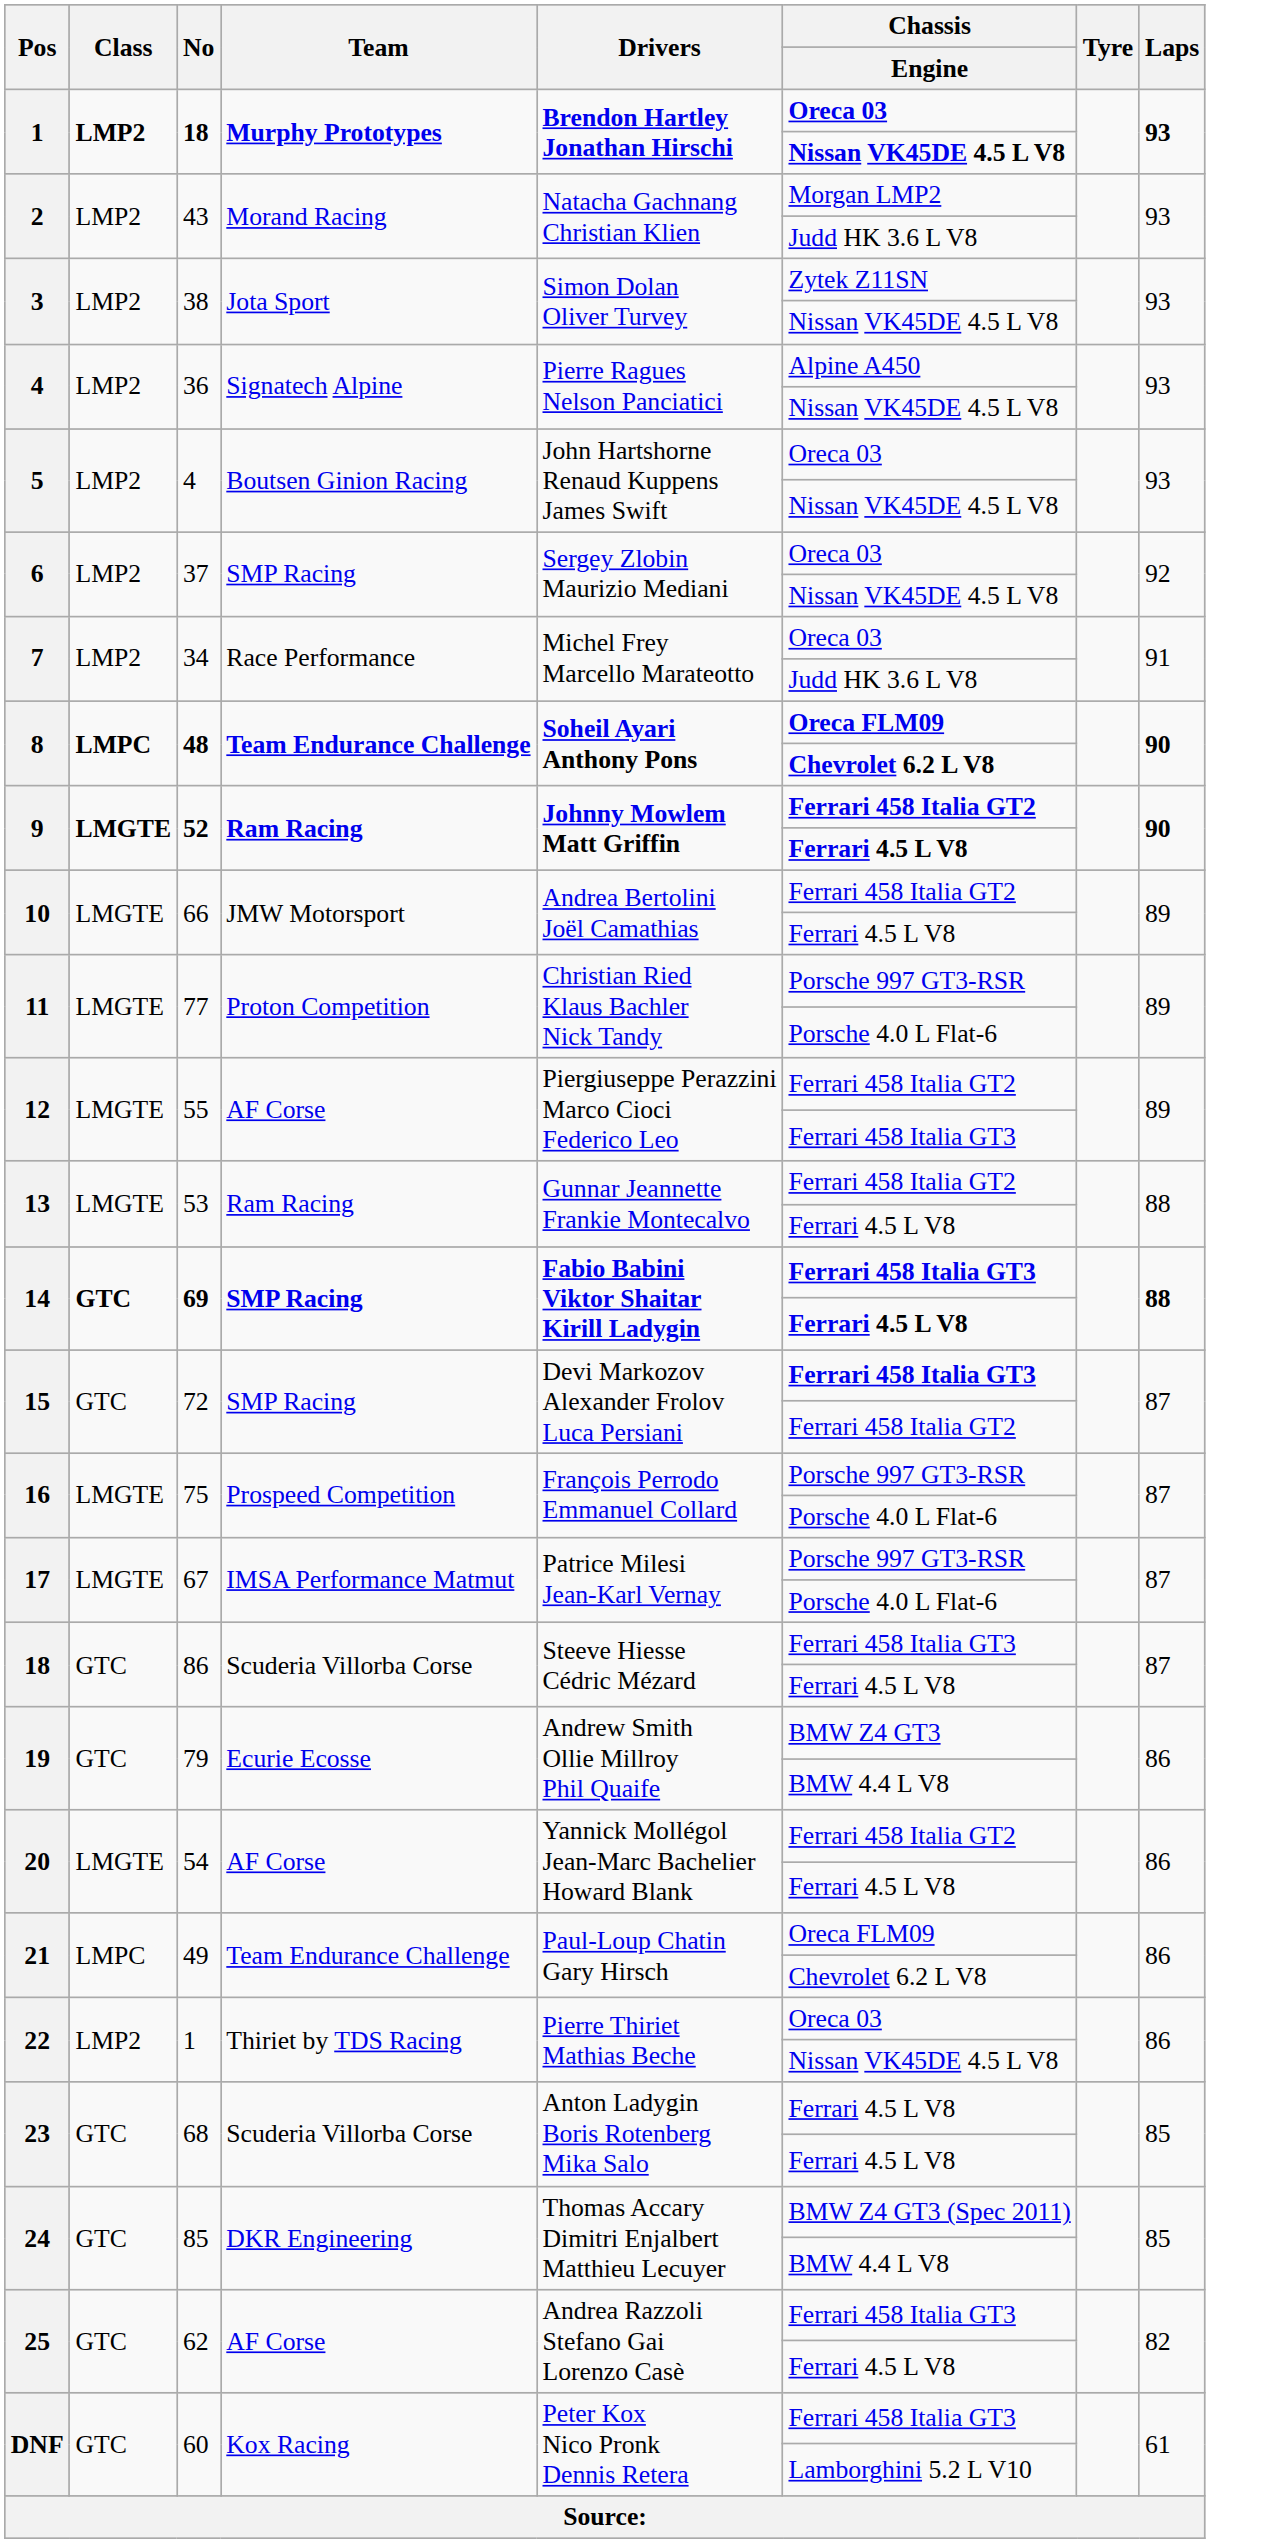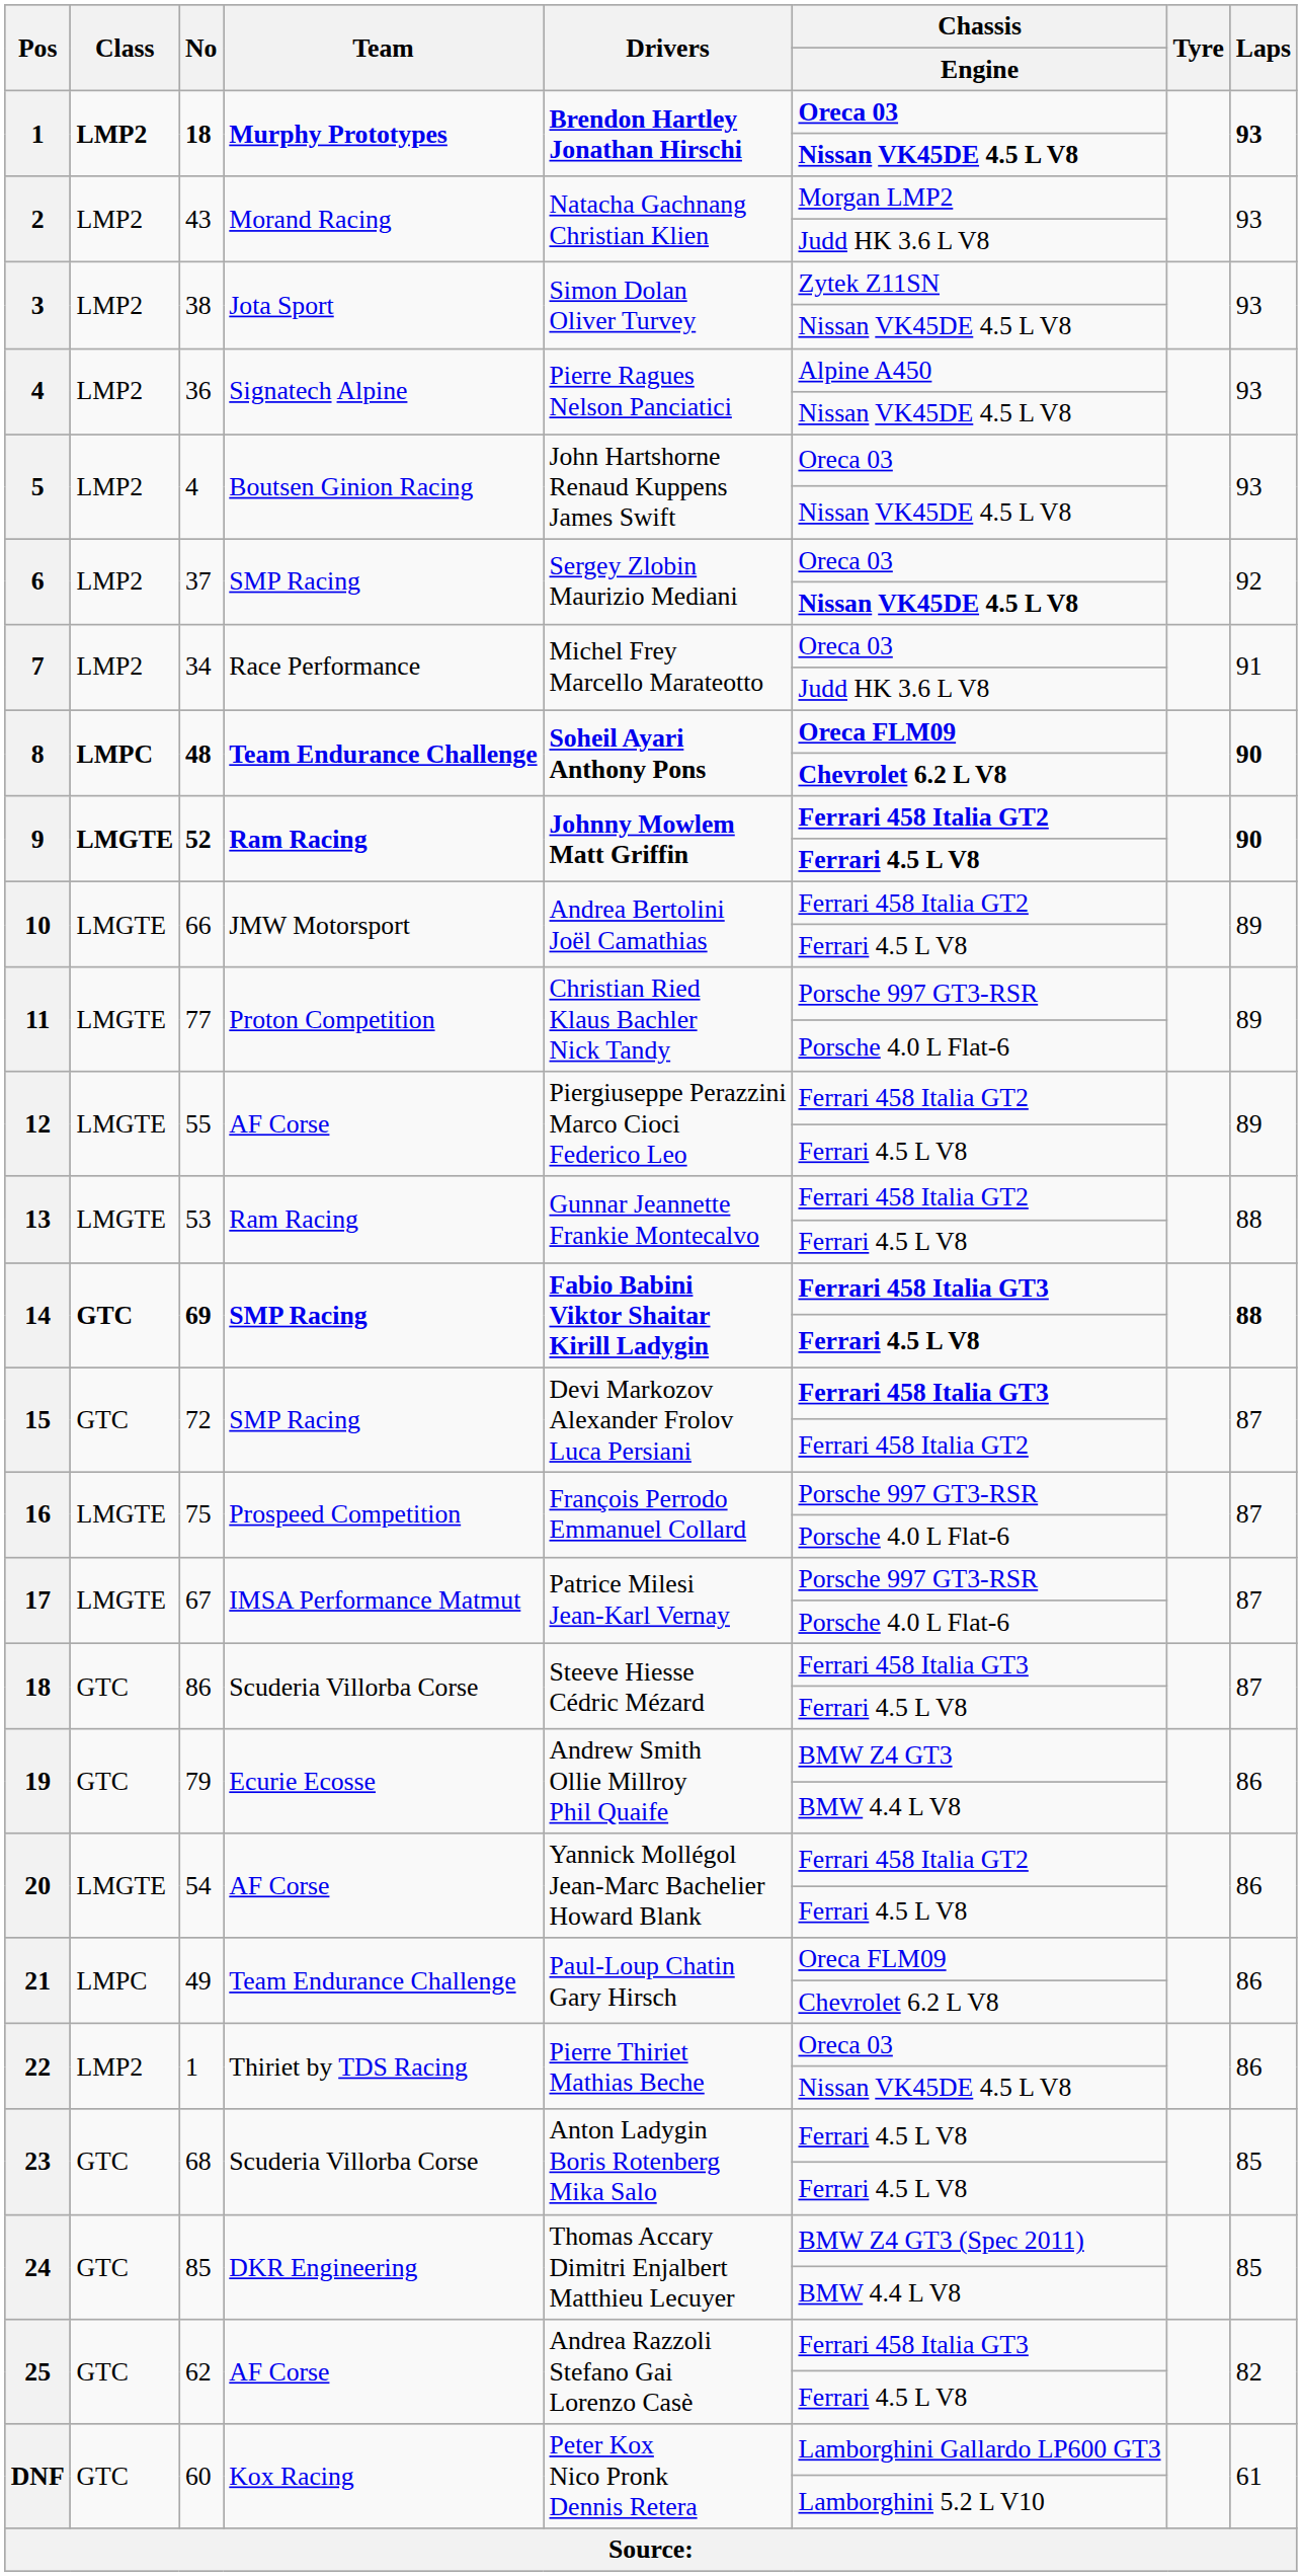row 14 | Chassis / Engine: normal -> bold
row 26 | Chassis / Engine: Ferrari 458 Italia GT3 -> Ferrari 4.5 L V8
row 53 | Chassis / Engine: Ferrari 458 Italia GT3 -> Lamborghini Gallardo LP600 GT3
